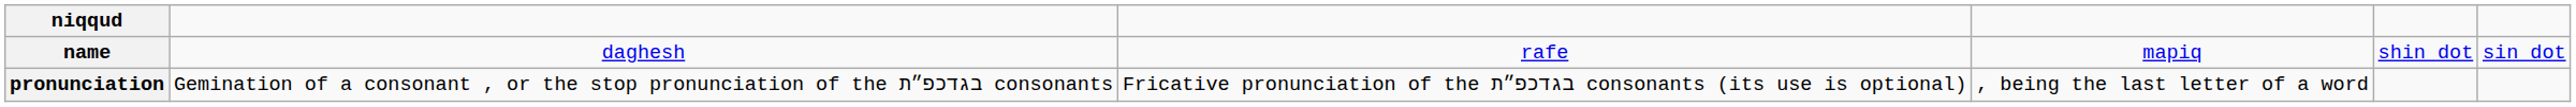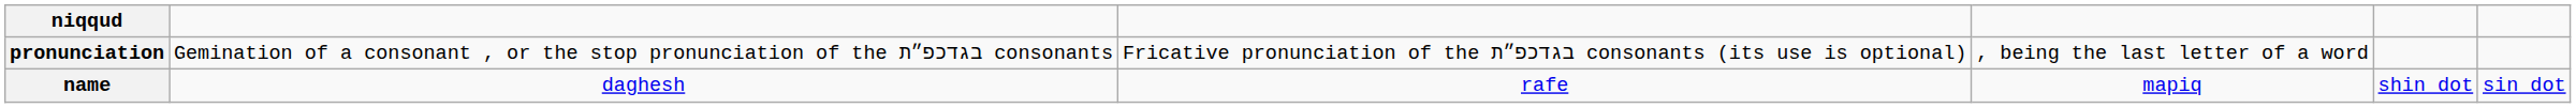rows swapped: name <-> pronunciation
